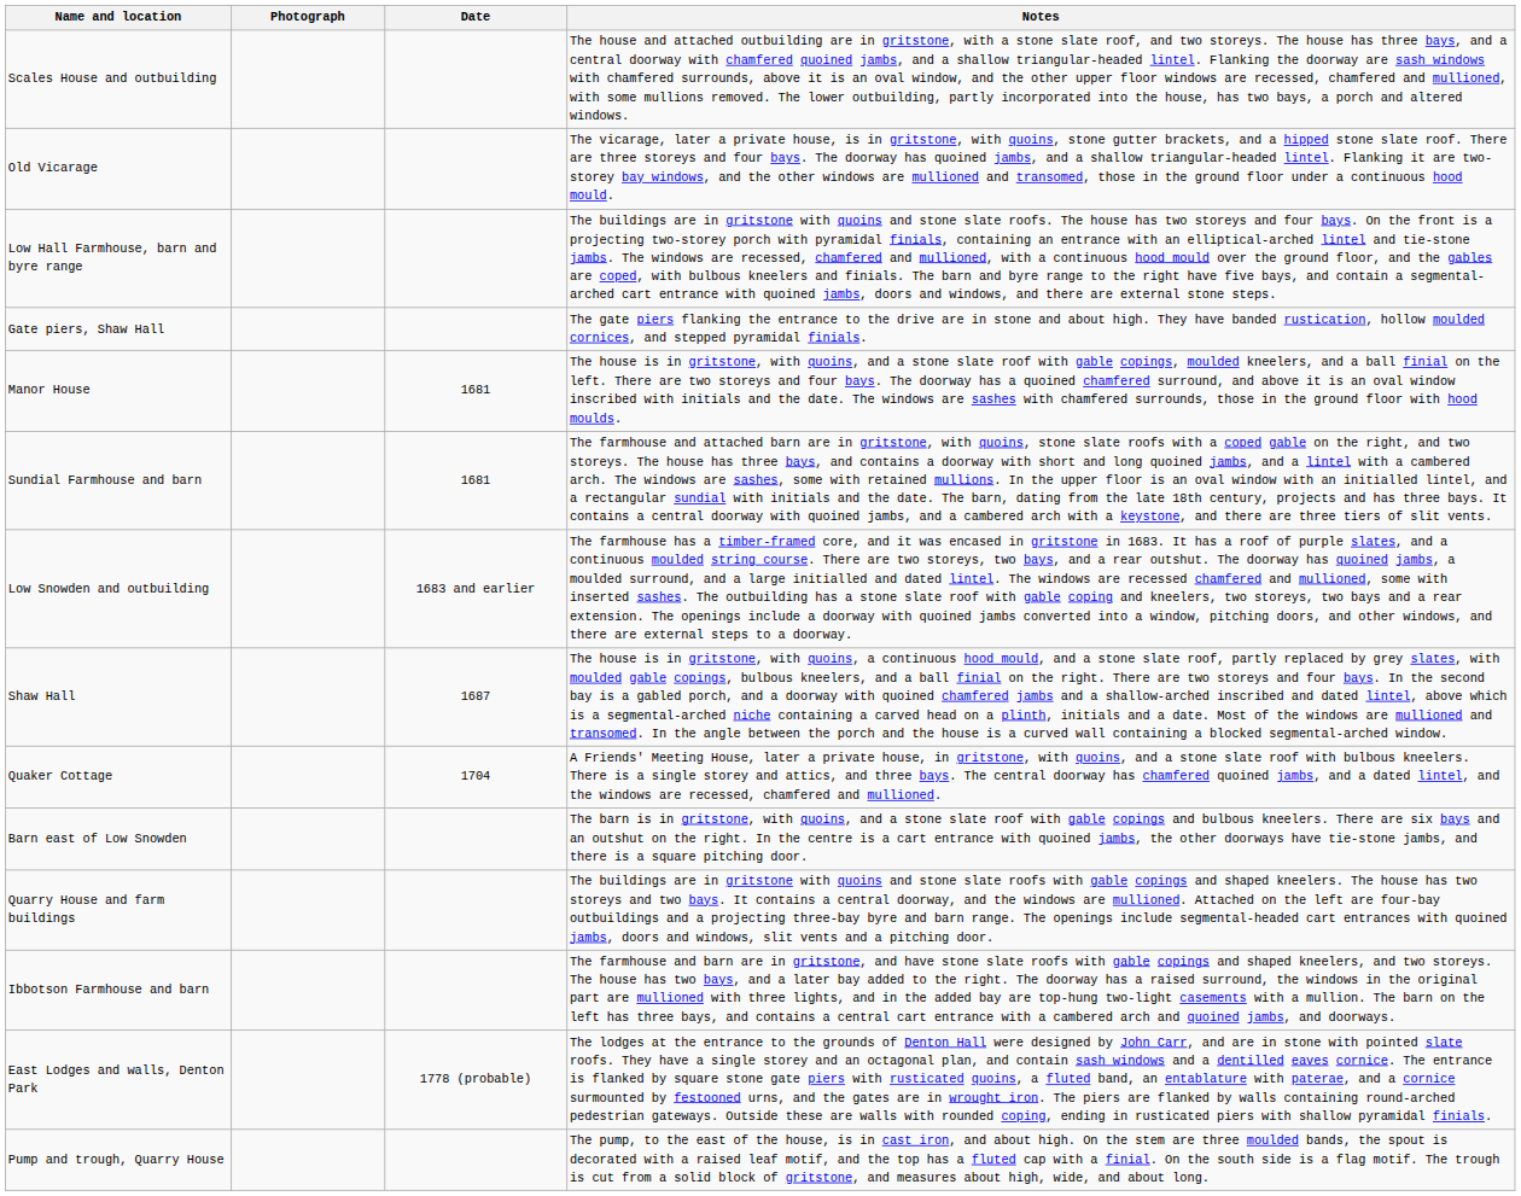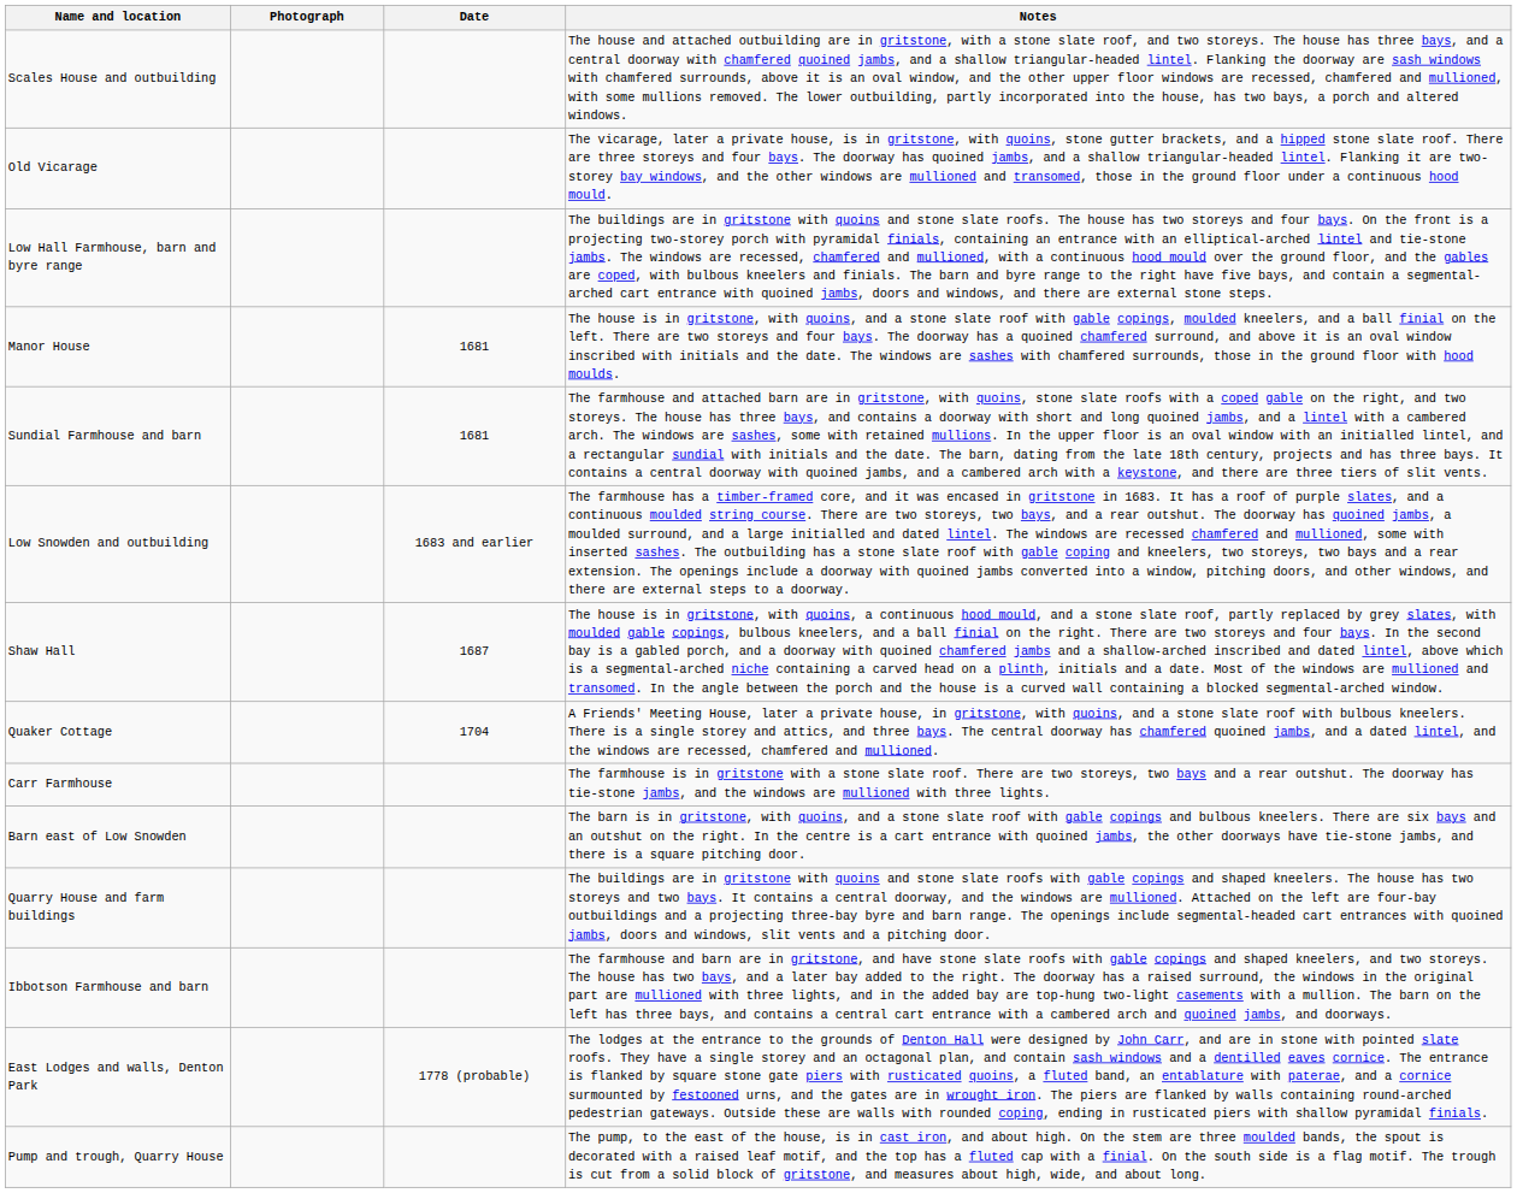- row: Gate piers, Shaw Hall | The gate piers flanking the entrance to the drive are in stone and about high. They have banded rustication, hollow moulded cornices, and stepped pyramidal finials.
+ row: Carr Farmhouse | The farmhouse is in gritstone with a stone slate roof. There are two storeys, two bays and a rear outshut. The doorway has tie-stone jambs, and the windows are mullioned with three lights.
